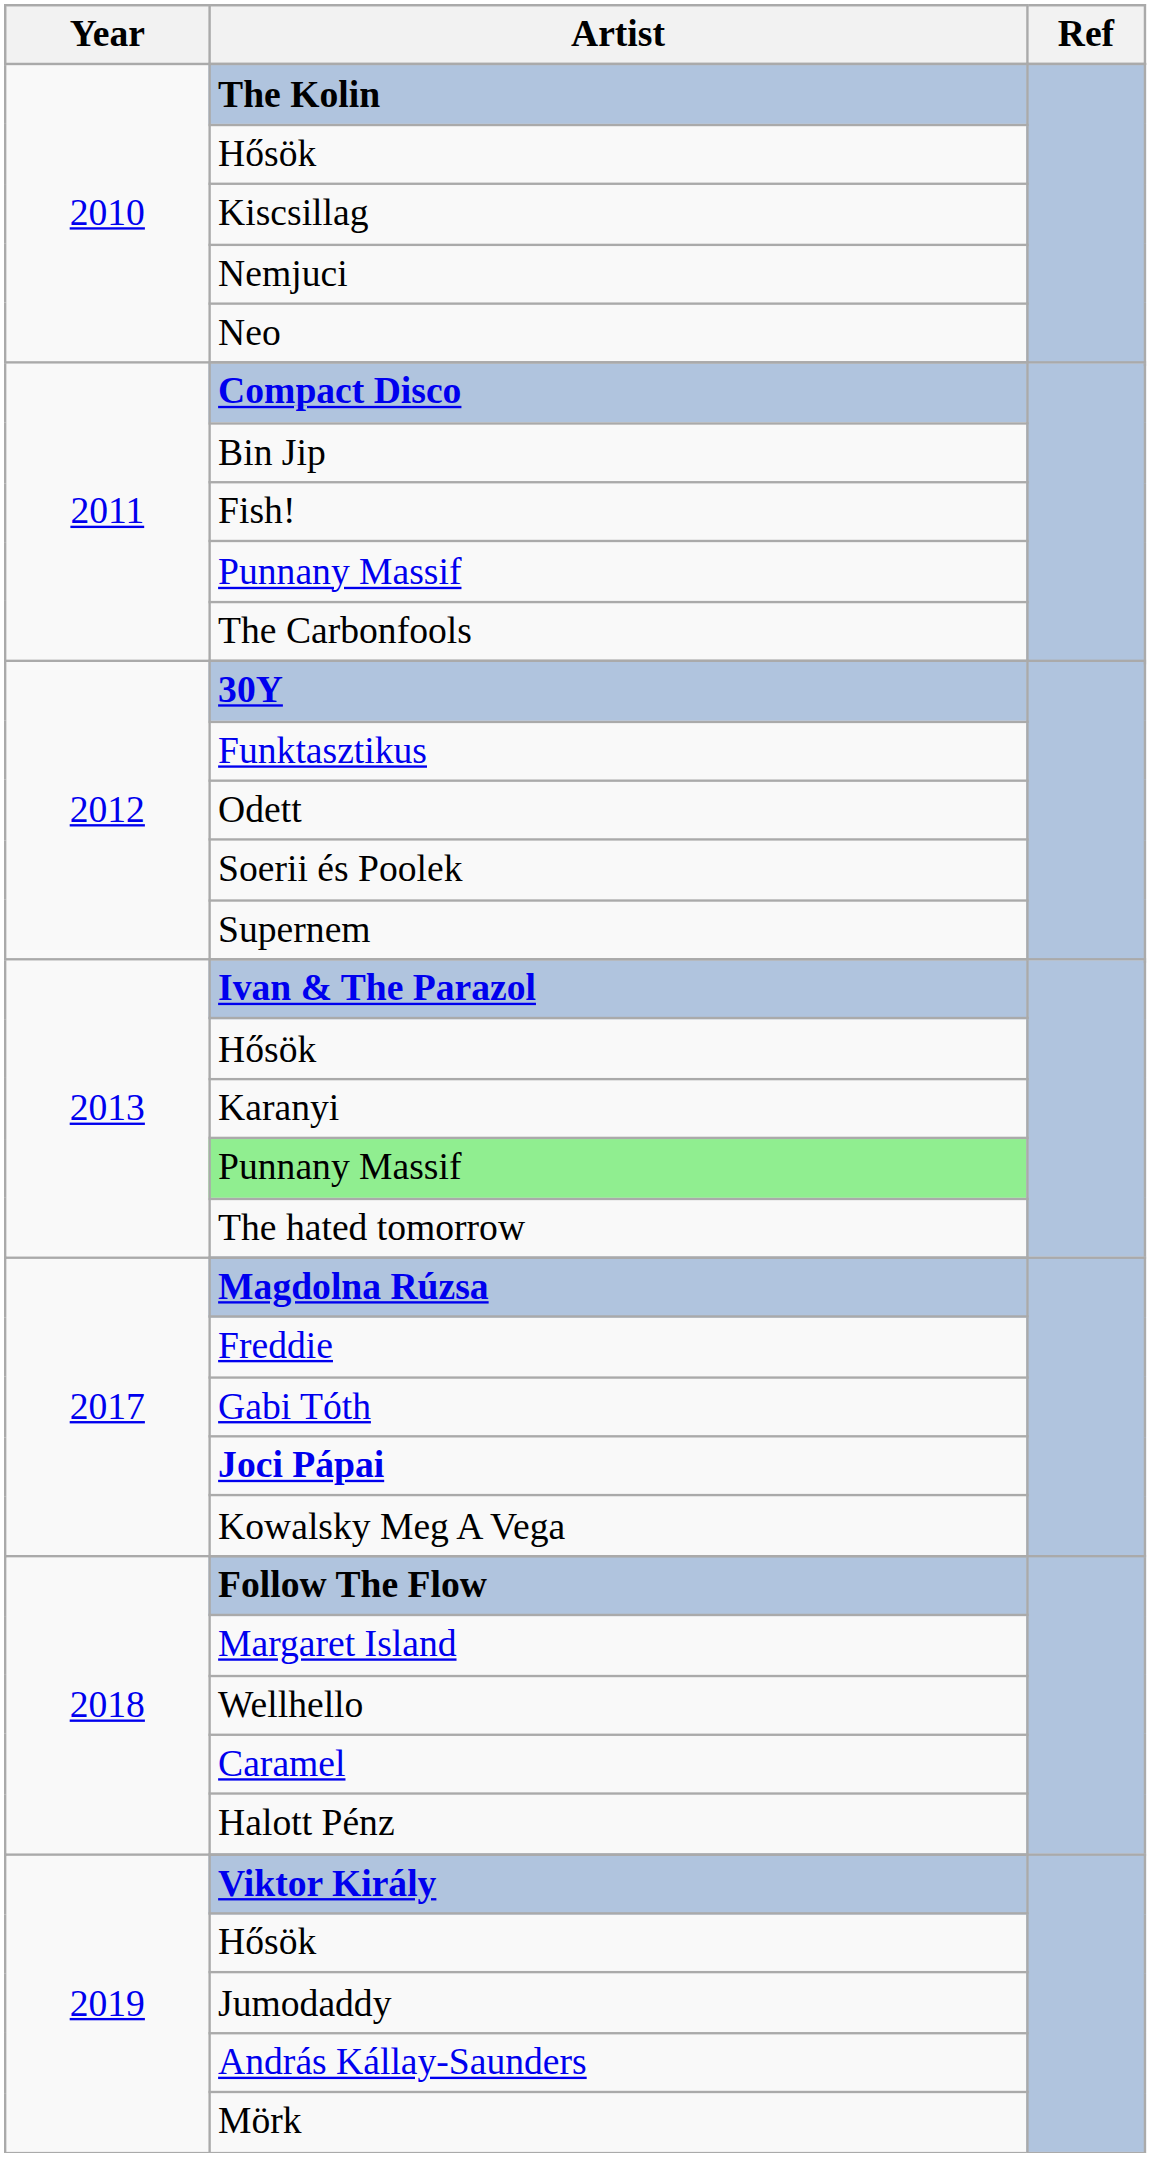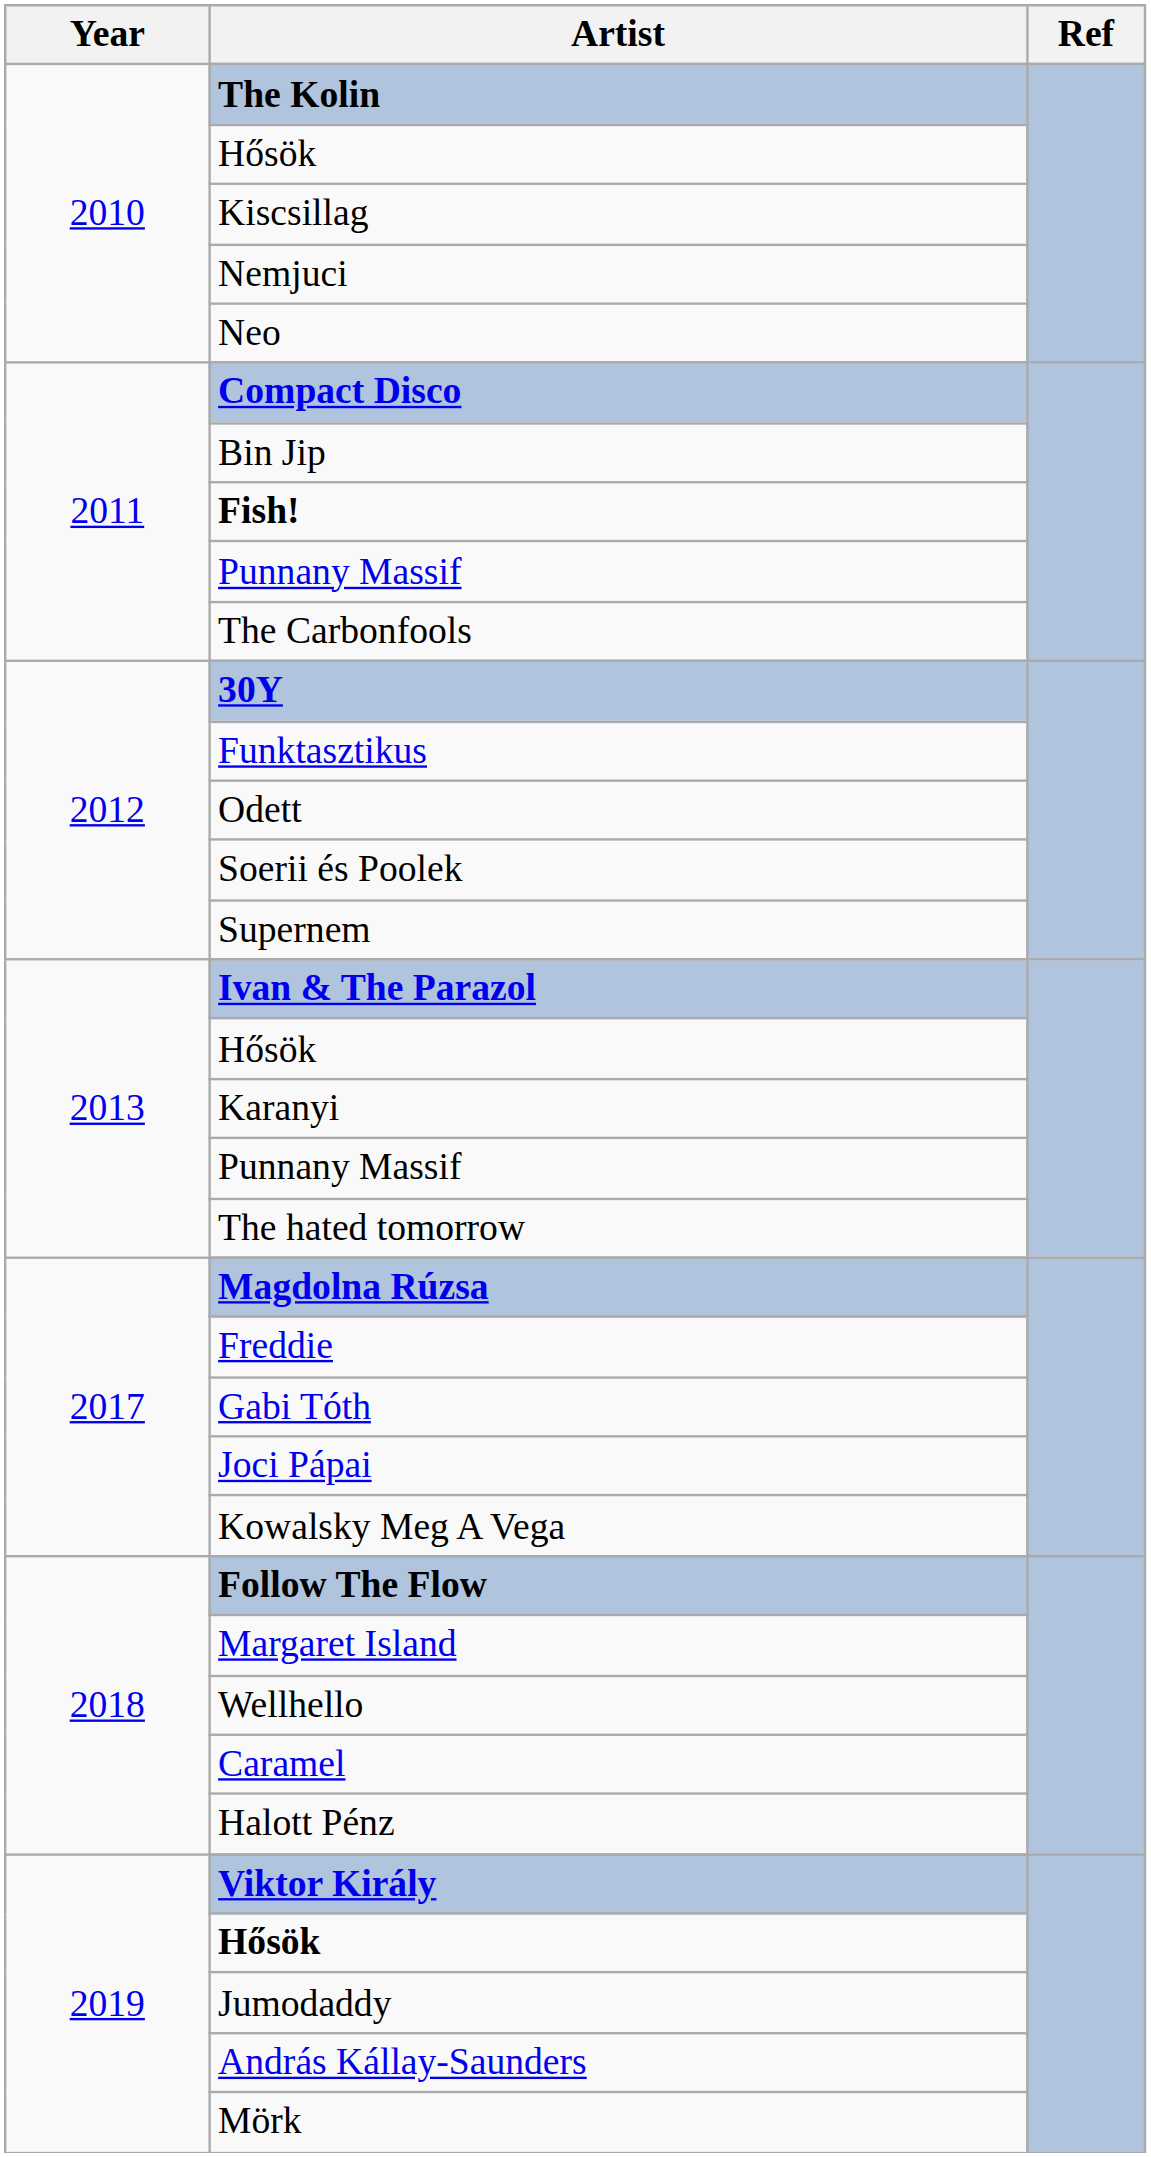Fish! | Artist: normal -> bold
2013 / Punnany Massif | Artist: lightgreen background -> no background
Joci Pápai | Artist: bold -> normal
2019 / Hősök | Artist: normal -> bold
